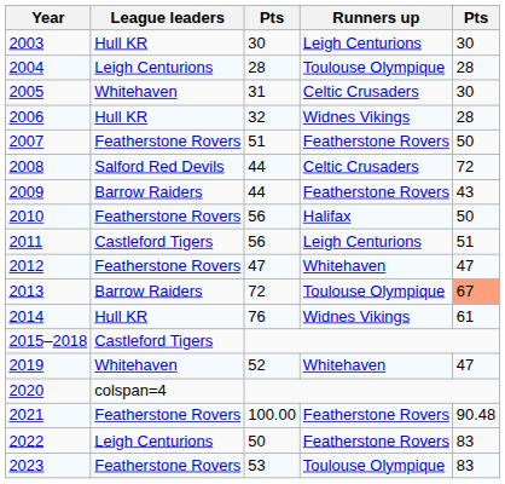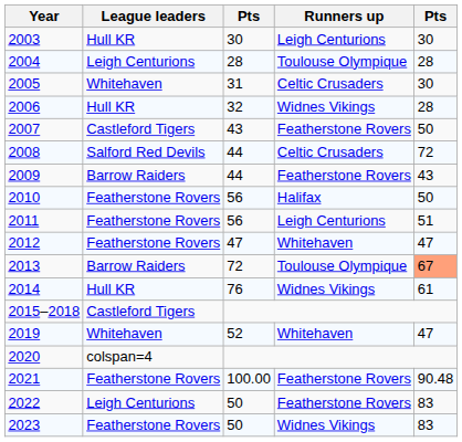2007 | League leaders: Featherstone Rovers -> Castleford Tigers
2007 | column 3: 51 -> 43
2011 | League leaders: Castleford Tigers -> Featherstone Rovers
2023 | column 3: 53 -> 50
2023 | Runners up: Toulouse Olympique -> Widnes Vikings
